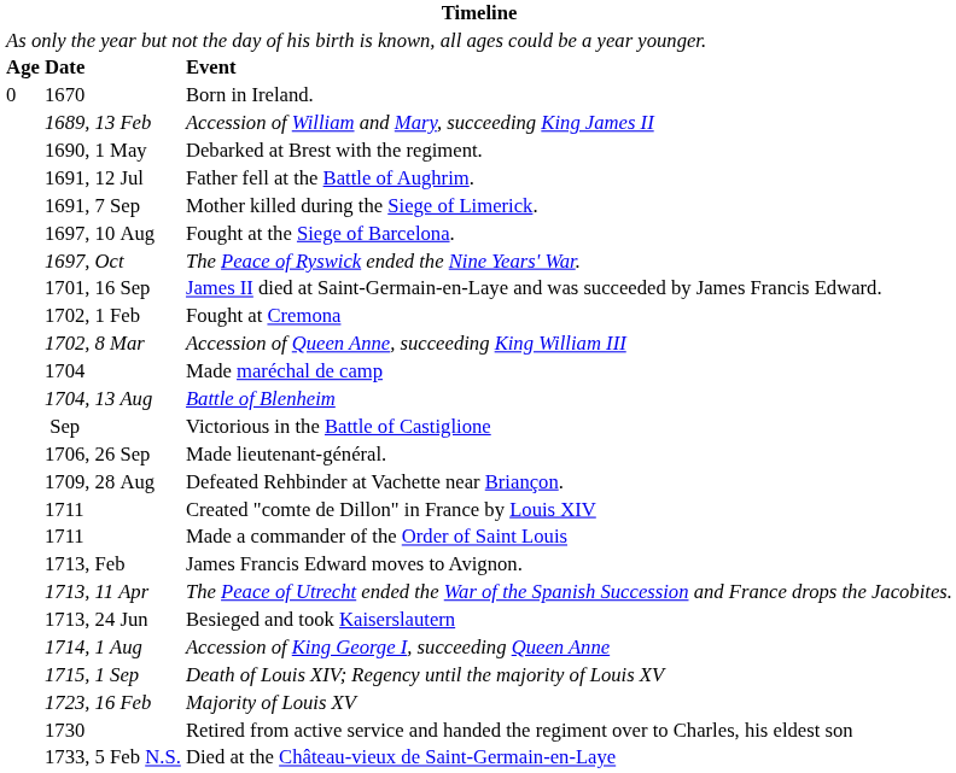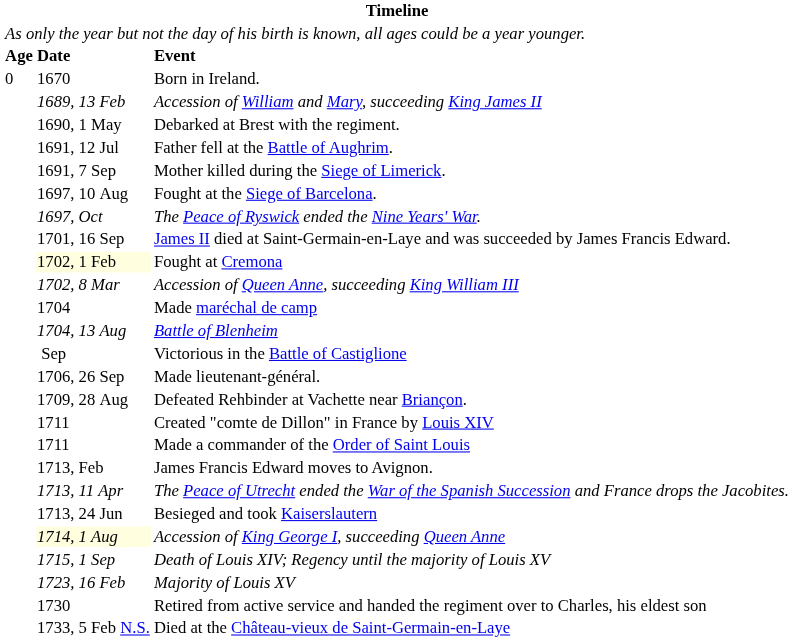Fought at Cremona | column 2: no background -> lightyellow background
Accession of King George I, succeeding Queen Anne | column 2: no background -> lightyellow background
